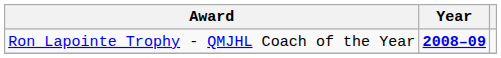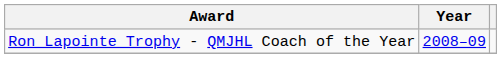Ron Lapointe Trophy - QMJHL Coach of the Year | Year: bold -> normal
